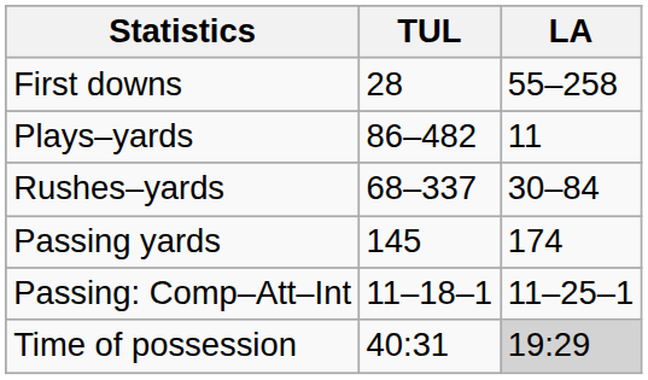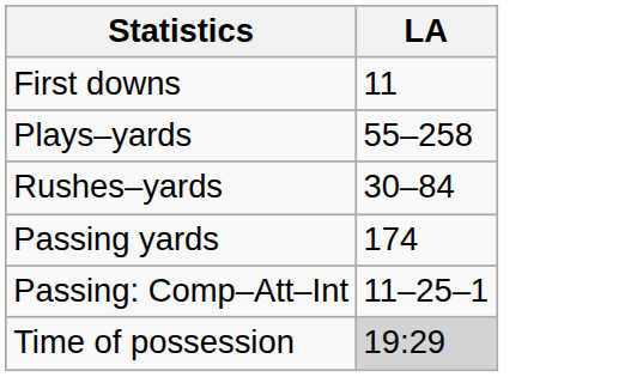- column: TUL | 28 | 86–482 | 68–337 | 145 | 11–18–1 | 40:31
First downs | LA: 55–258 -> 11
Plays–yards | LA: 11 -> 55–258
